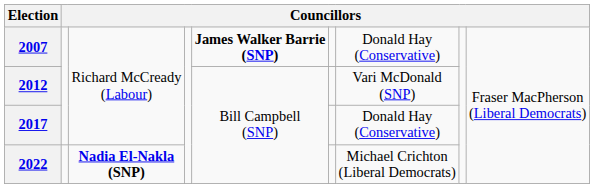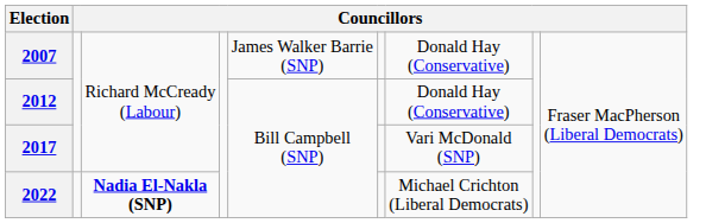2007 | column 5: bold -> normal
2012 | column 7: Vari McDonald (SNP) -> Donald Hay (Conservative)
2017 | column 7: Donald Hay (Conservative) -> Vari McDonald (SNP)
